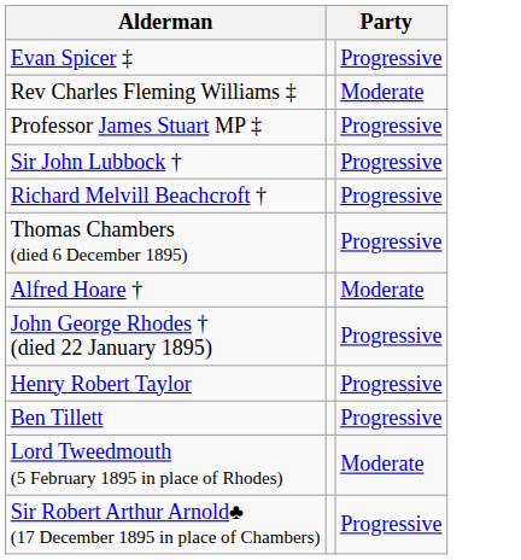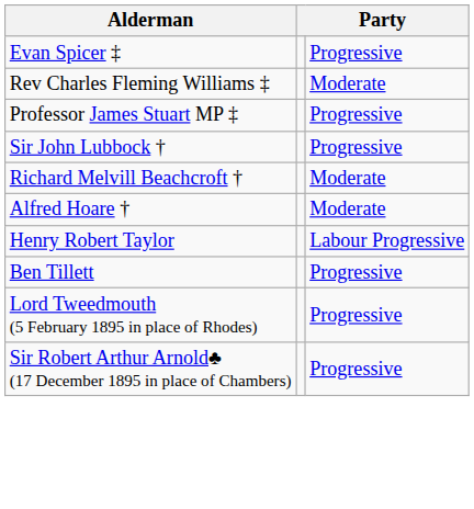Richard Melvill Beachcroft † | column 3: Progressive -> Moderate
- row: Thomas Chambers (died 6 December 1895) | Progressive
- row: John George Rhodes † (died 22 January 1895) | Progressive
Henry Robert Taylor | column 3: Progressive -> Labour Progressive
Lord Tweedmouth (5 February 1895 in place of Rhodes) | column 3: Moderate -> Progressive
